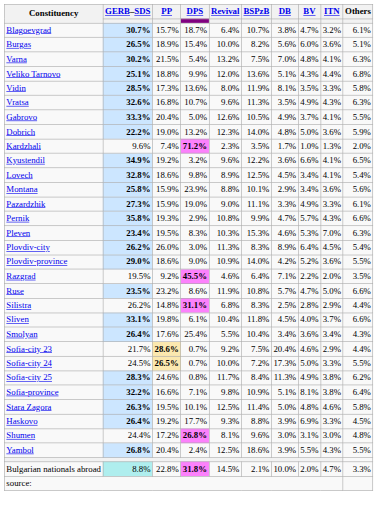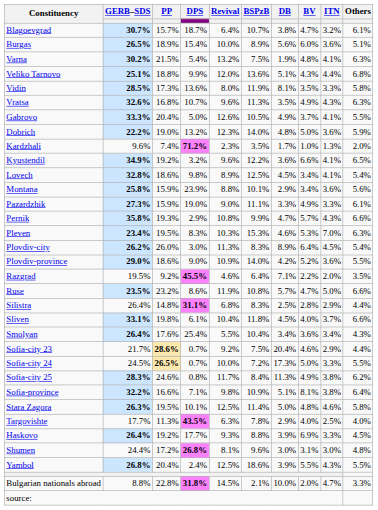Burgas | BSPzB: 8.2% -> 8.9%
Varna | DB: 7.0% -> 1.9%
Silistra | GERB–SDS: 26.2% -> 26.4%
+ row: Targovishte | 17.7% | 11.3% | 43.5% | 6.3% | 7.8% | 2.9% | 4.0% | 2.5% | 4.0%
Bulgarian nationals abroad | GERB–SDS: paleturquoise background -> no background
